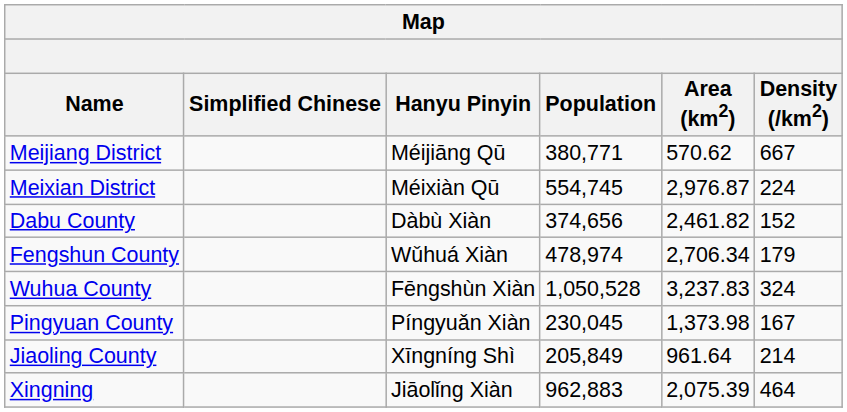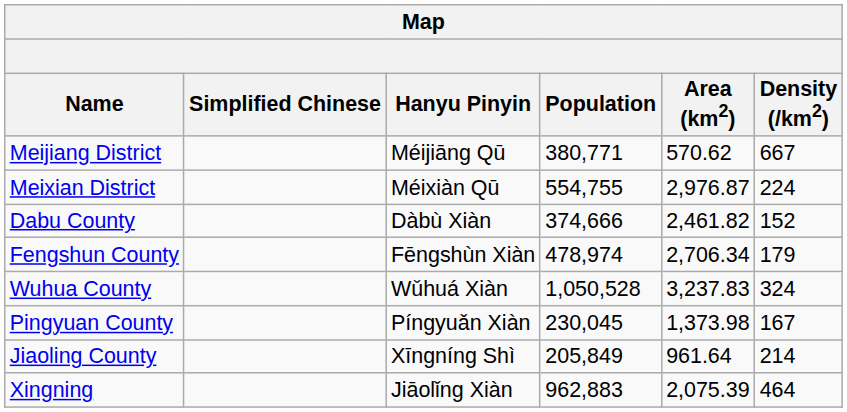Meixian District | Population: 554,745 -> 554,755
Dabu County | Population: 374,656 -> 374,666
Fengshun County | Hanyu Pinyin: Wǔhuá Xiàn -> Fēngshùn Xiàn
Wuhua County | Hanyu Pinyin: Fēngshùn Xiàn -> Wǔhuá Xiàn
